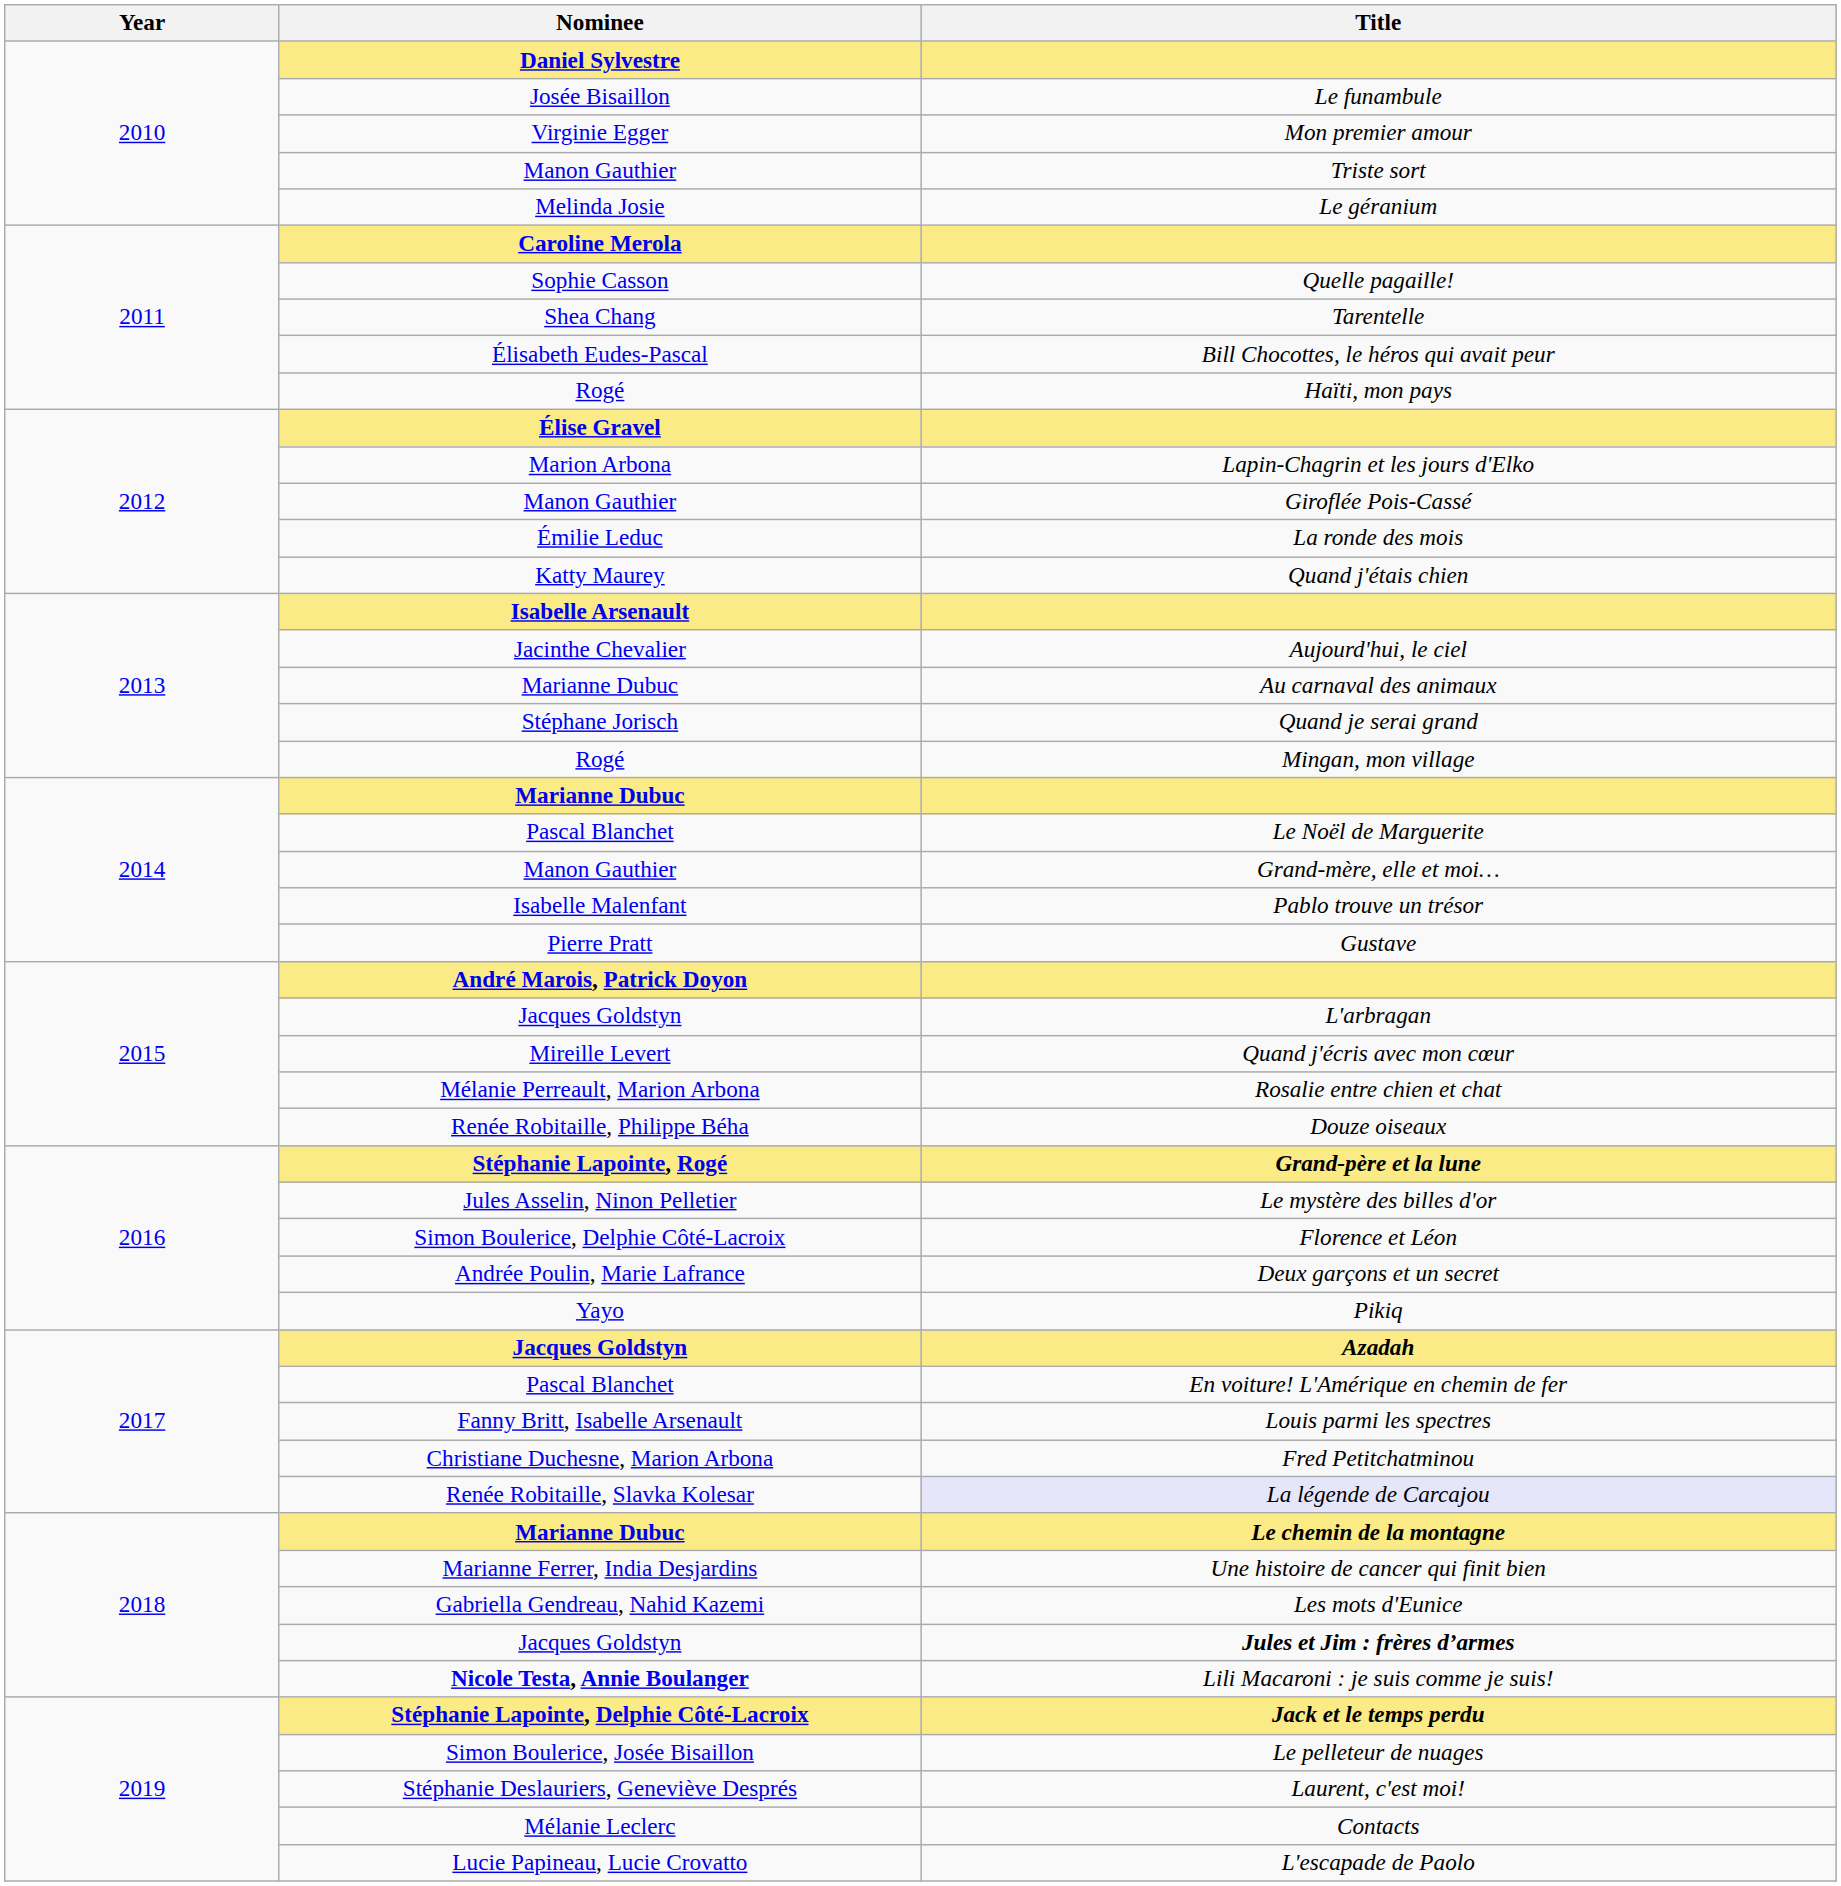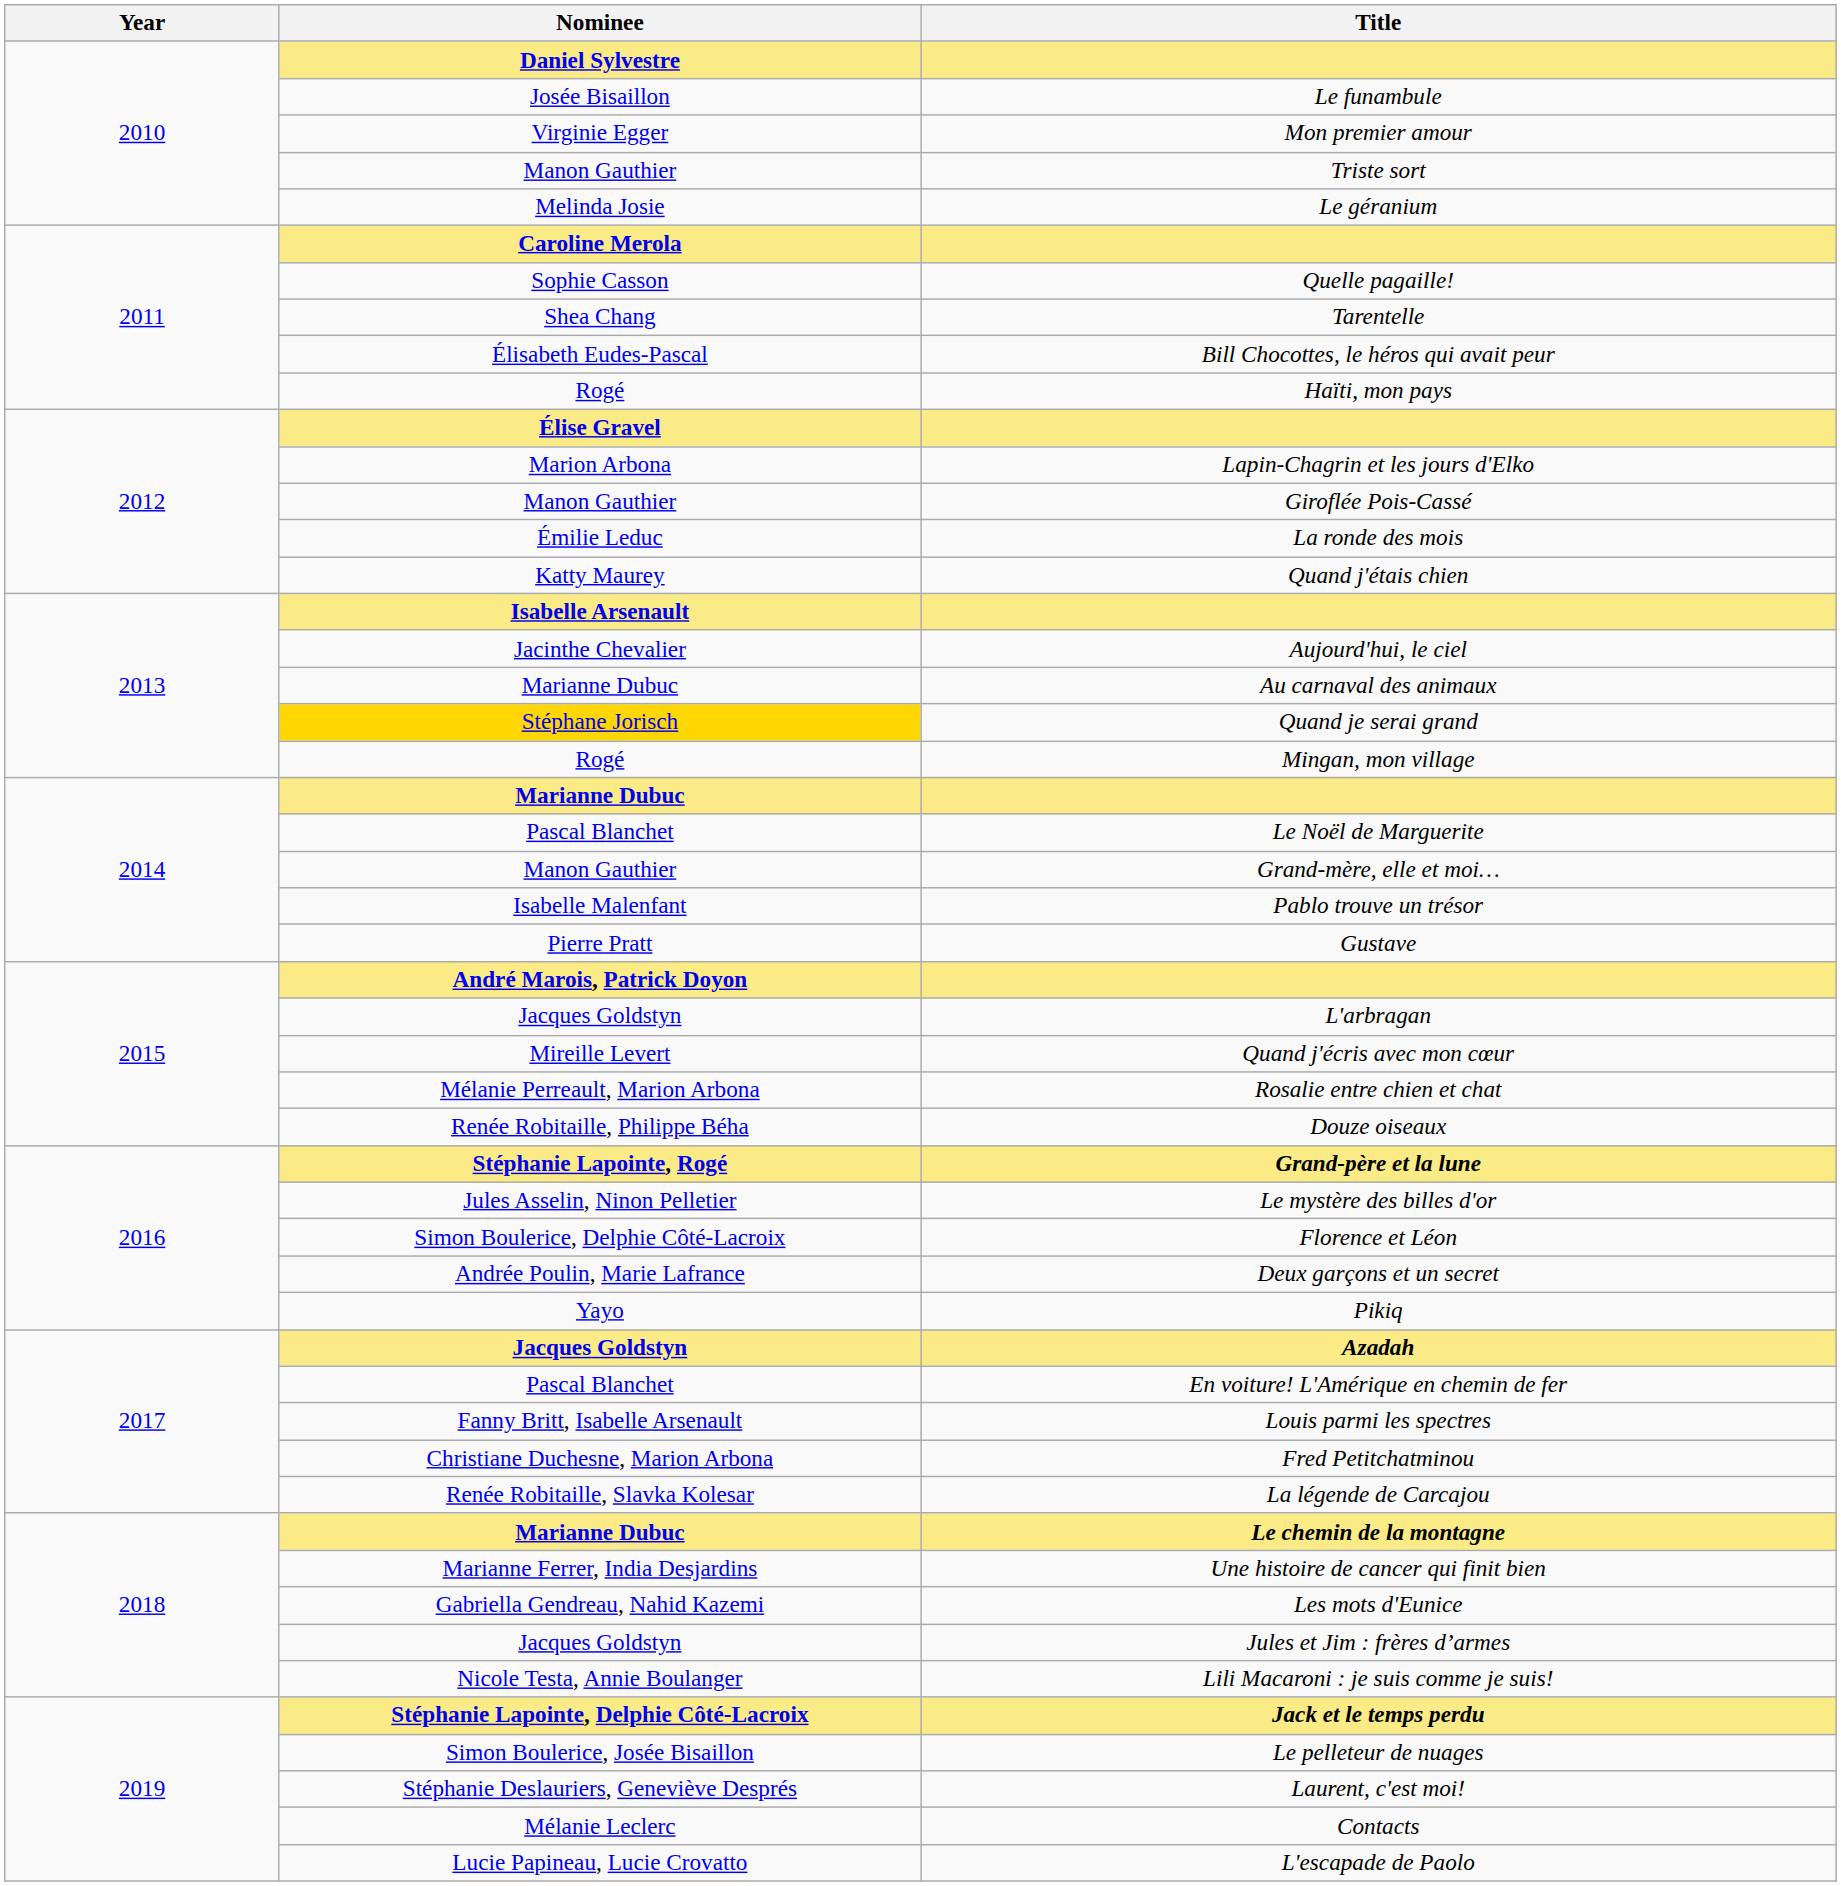Quand je serai grand | Nominee: no background -> gold background
La légende de Carcajou | Title: lavender background -> no background
Jules et Jim : frères d’armes | Title: bold -> normal
Lili Macaroni : je suis comme je suis! | Nominee: bold -> normal
